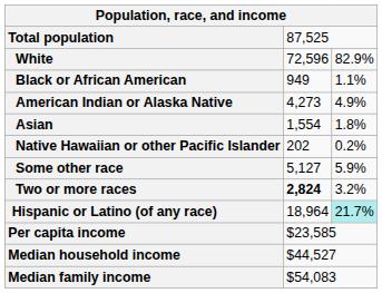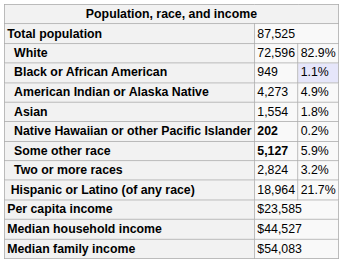Black or African American | column 3: no background -> lavender background
Native Hawaiian or other Pacific Islander | column 2: normal -> bold
Some other race | column 2: normal -> bold
Two or more races | column 2: bold -> normal
Hispanic or Latino (of any race) | column 3: paleturquoise background -> no background
